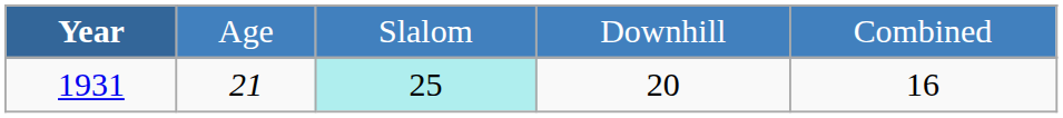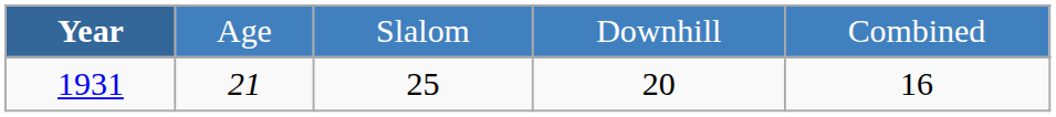1931 | column 3: paleturquoise background -> no background
